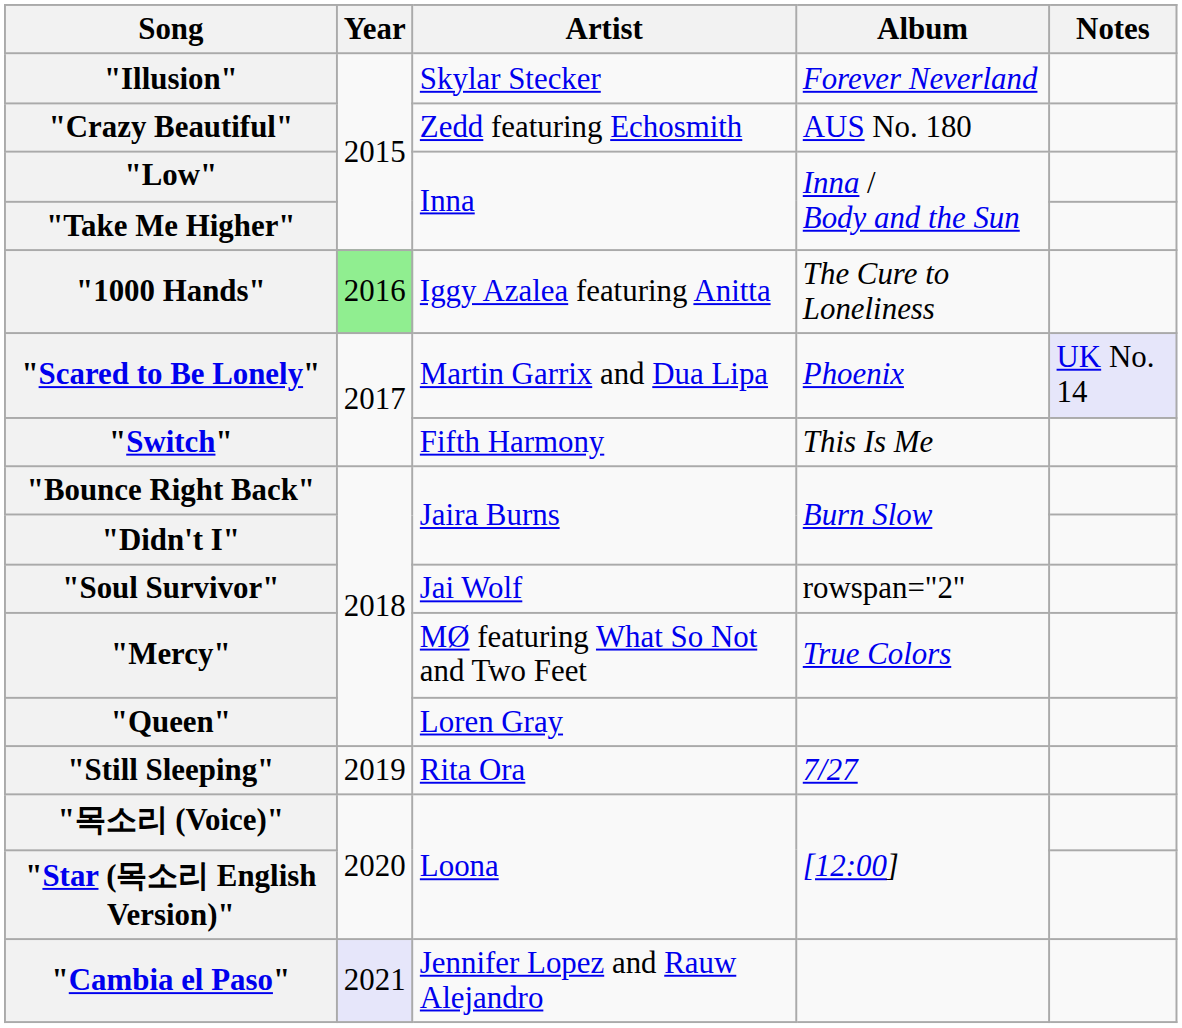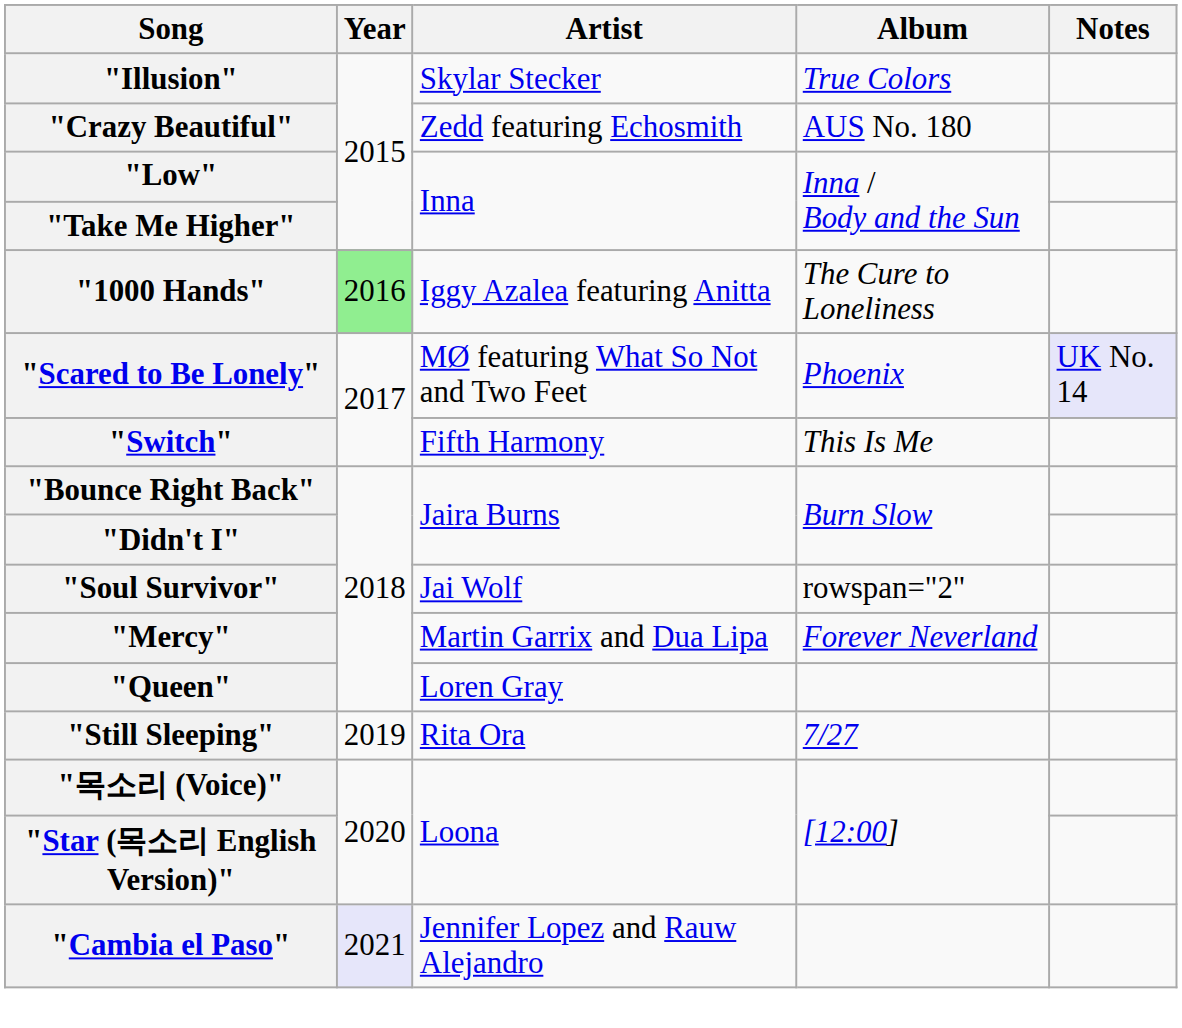"Illusion" | Album: Forever Neverland -> True Colors
"Scared to Be Lonely" | Artist: Martin Garrix and Dua Lipa -> MØ featuring What So Not and Two Feet
"Mercy" | Artist: MØ featuring What So Not and Two Feet -> Martin Garrix and Dua Lipa
"Mercy" | Album: True Colors -> Forever Neverland
